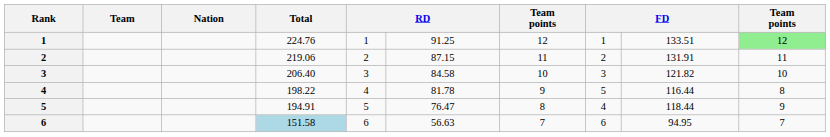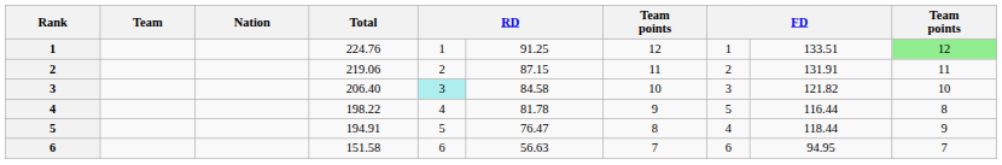row 4 | column 5: no background -> paleturquoise background
row 7 | Total: lightblue background -> no background
